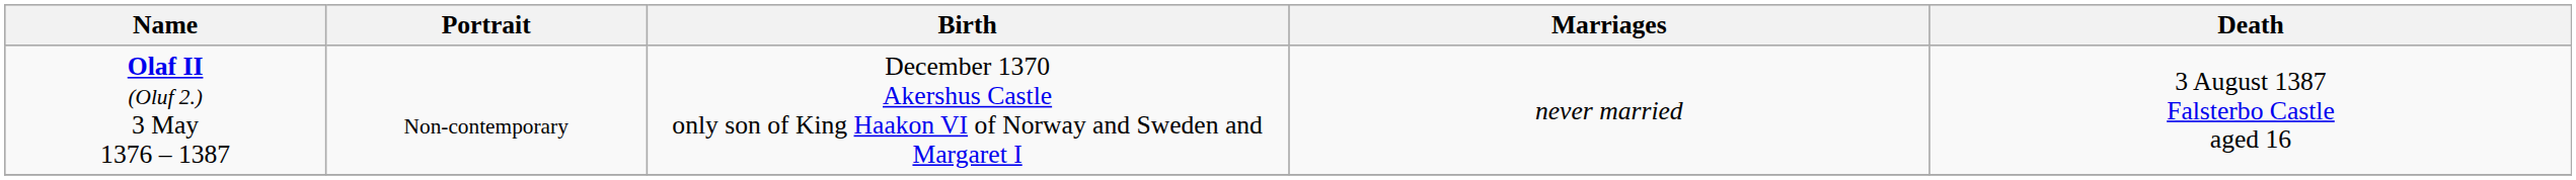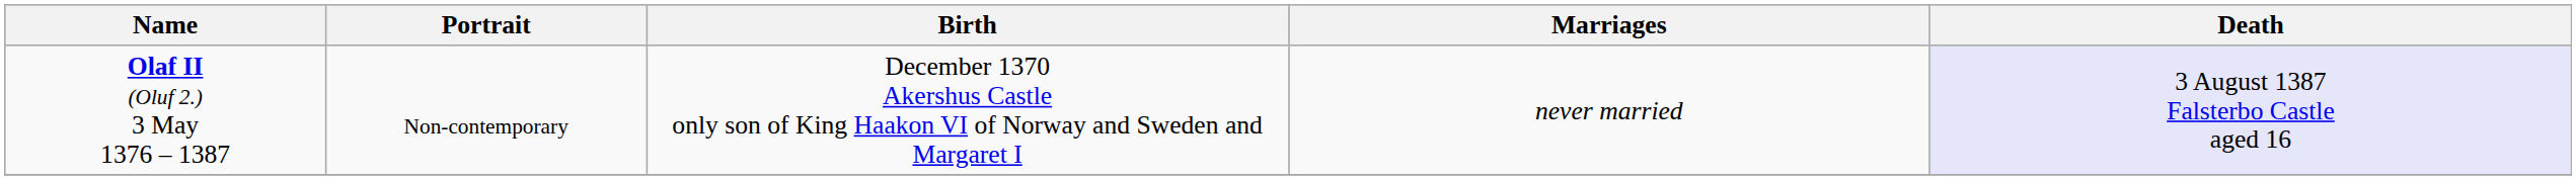Olaf II (Oluf 2.) 3 May 1376 – 1387 | Death: no background -> lavender background
